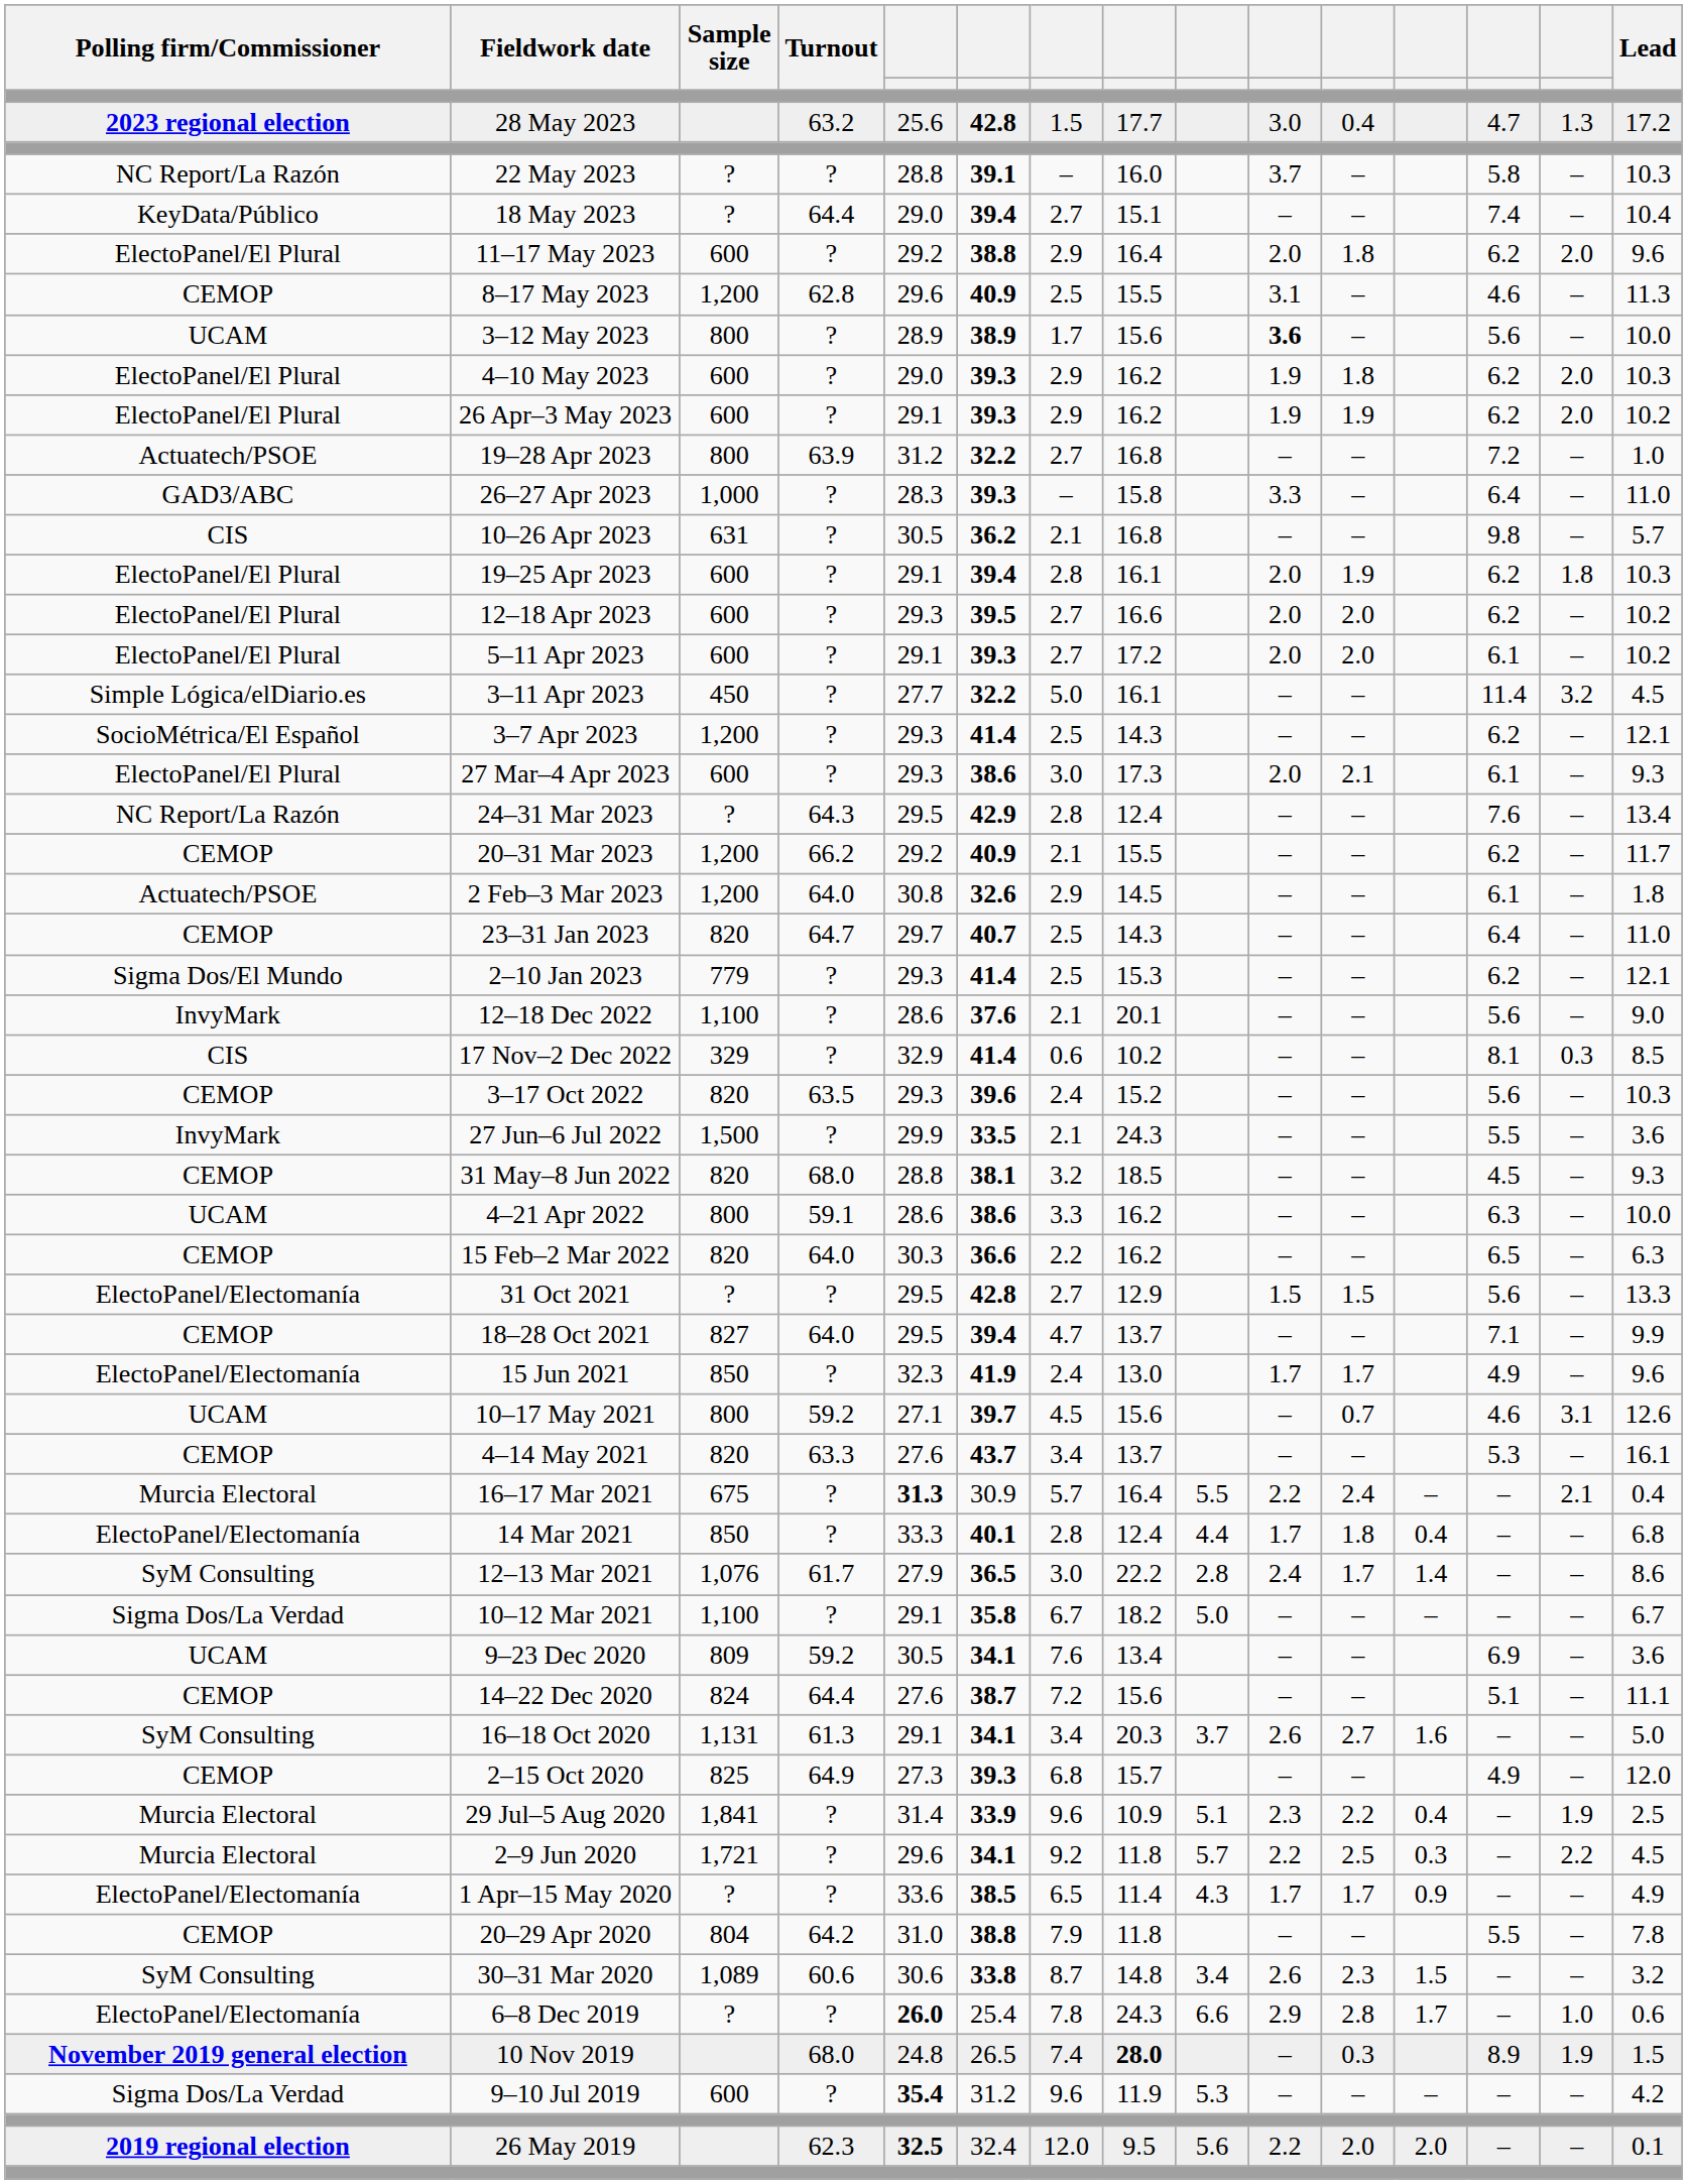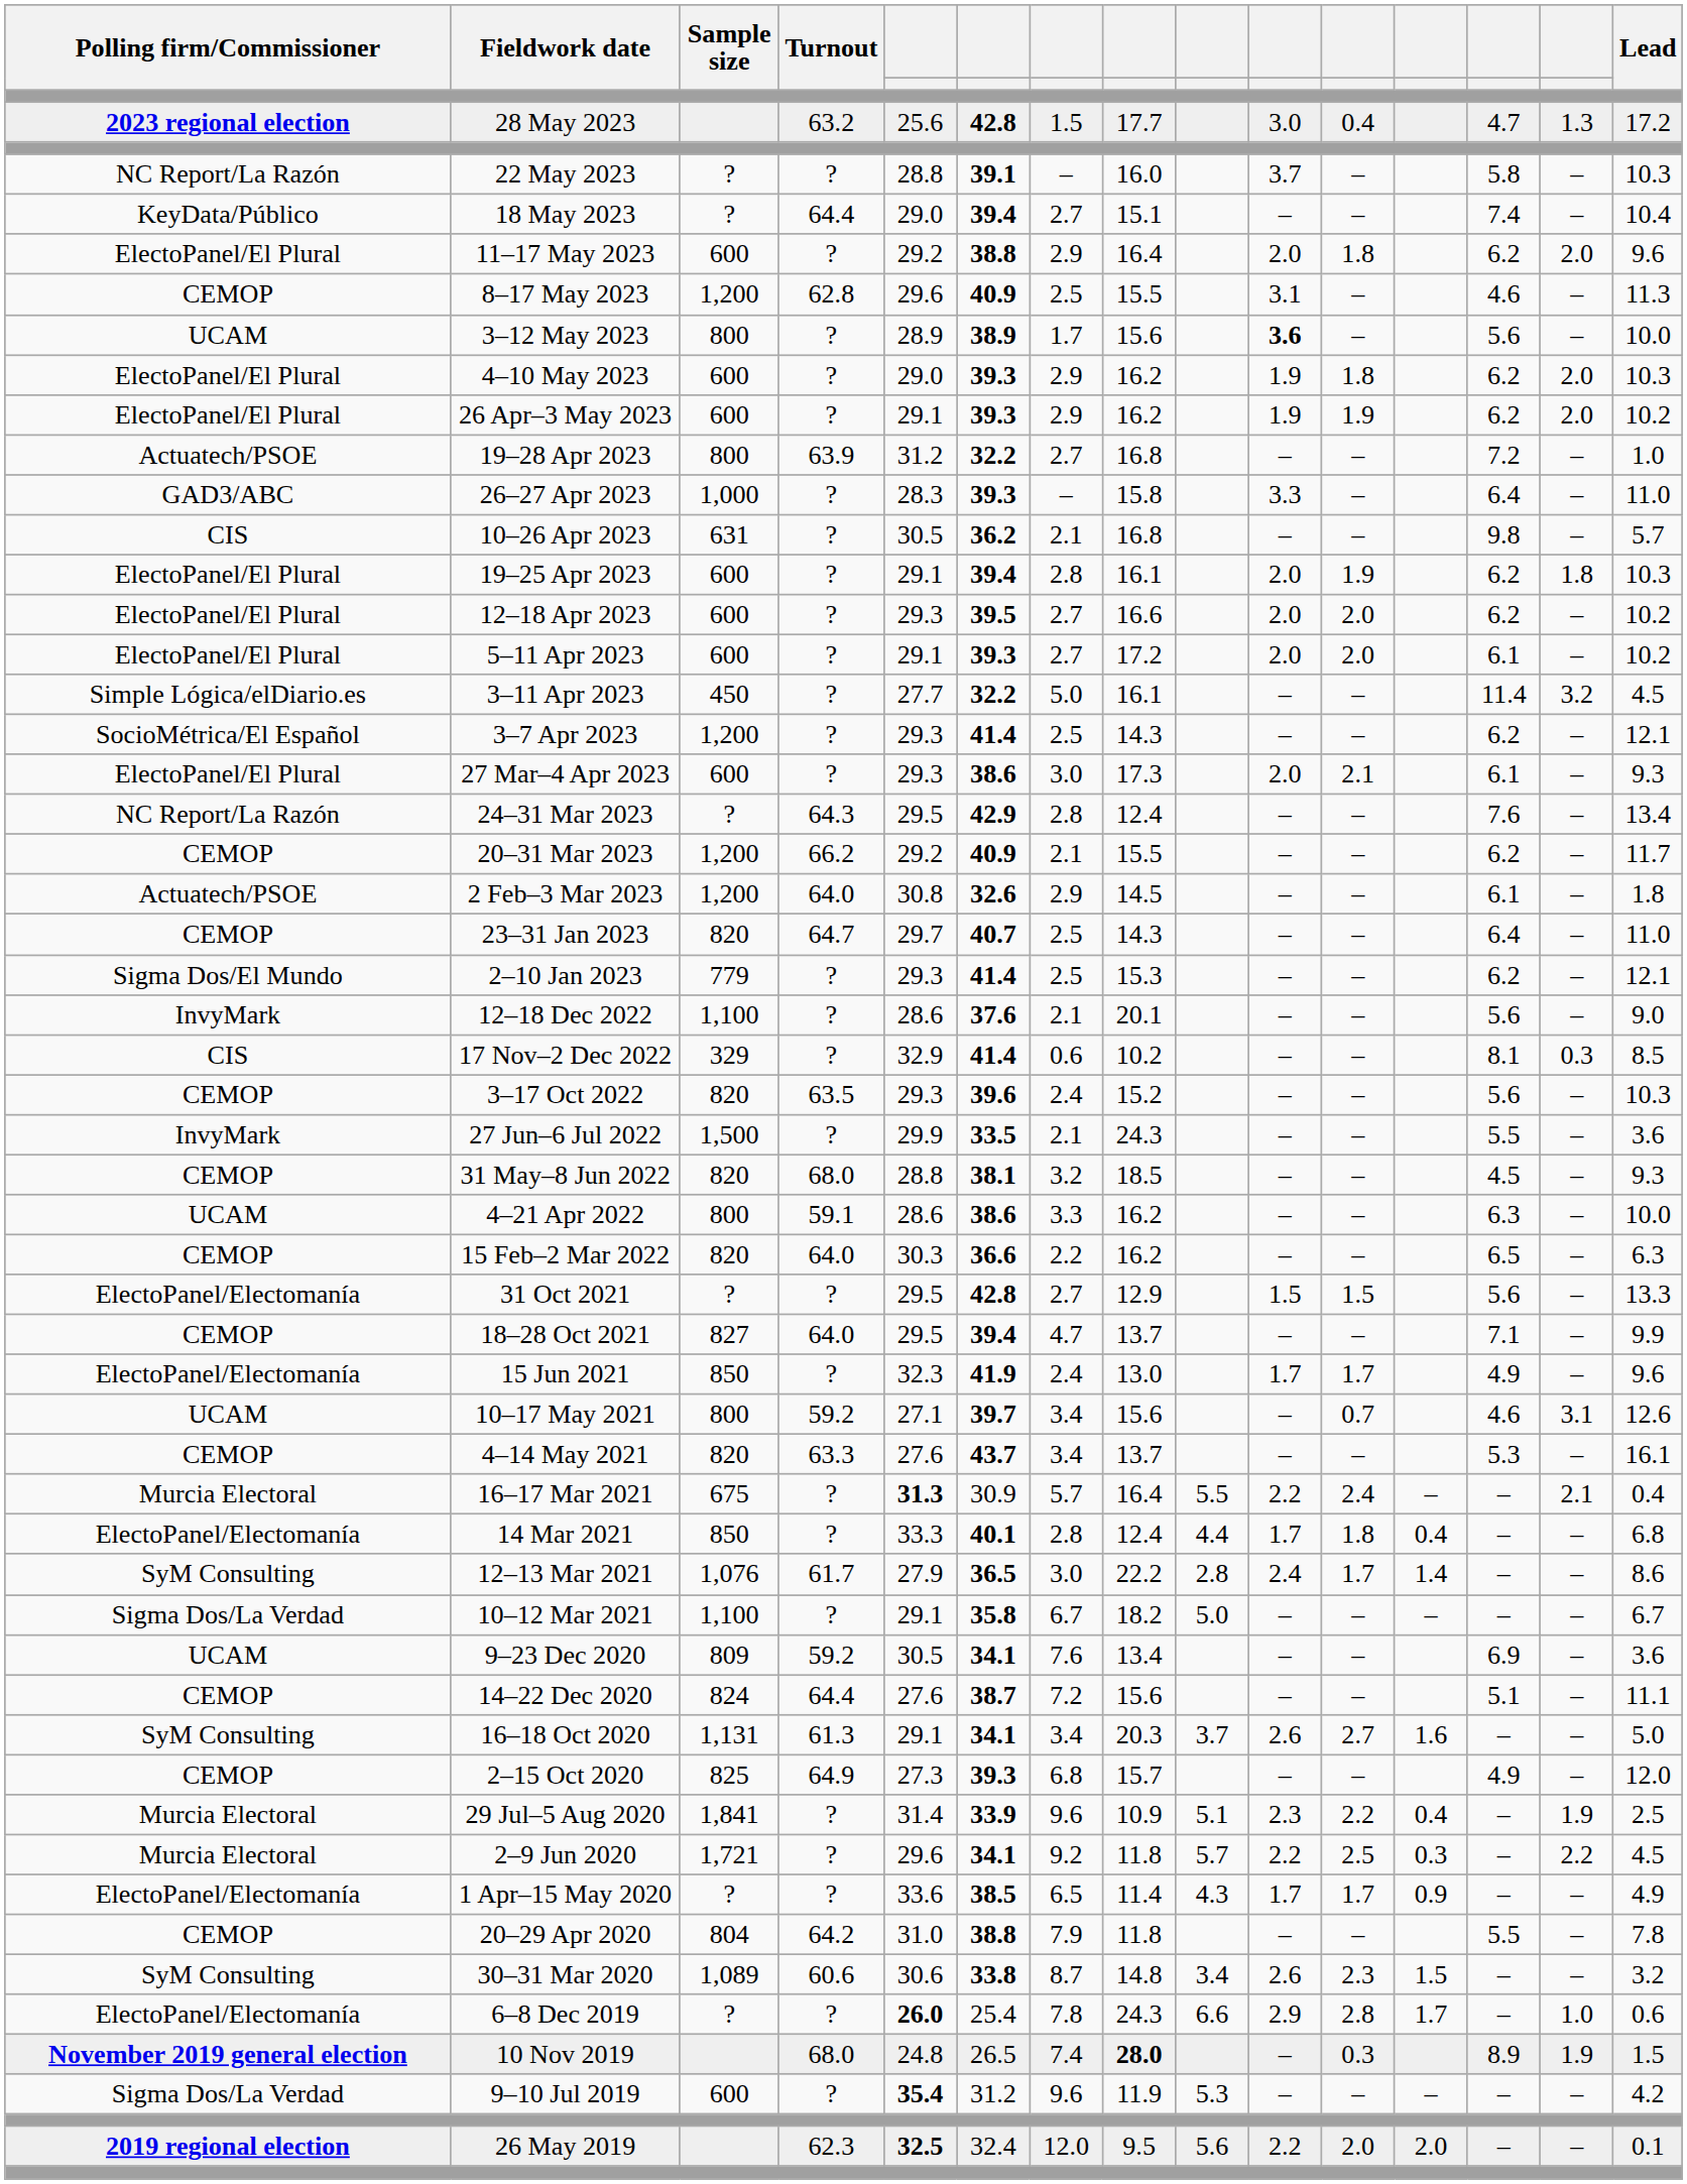10–17 May 2021 | column 7: 4.5 -> 3.4
